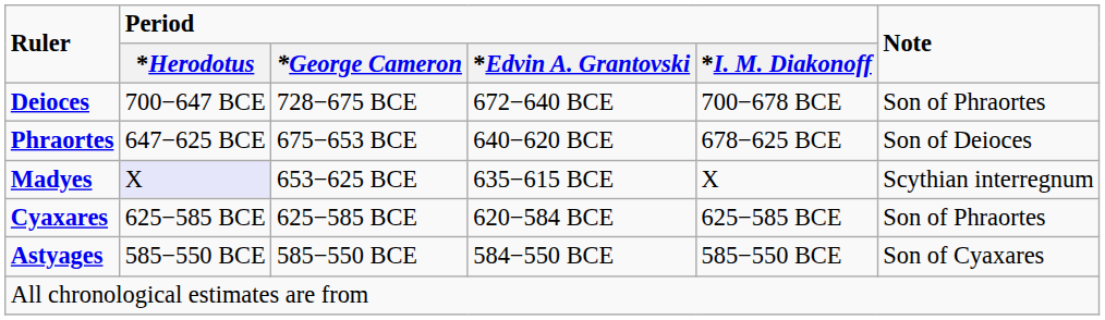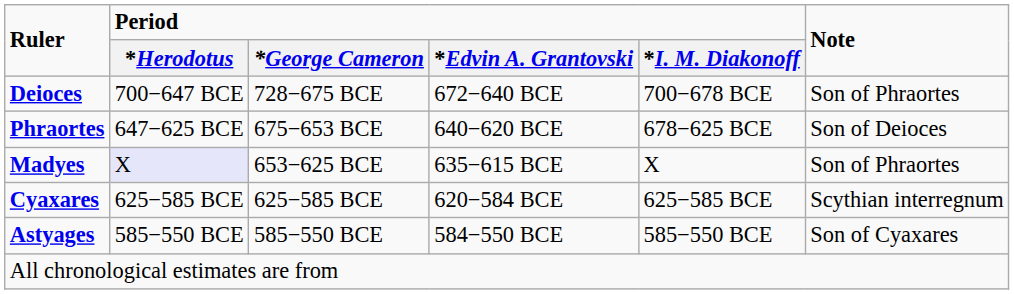Madyes | Note: Scythian interregnum -> Son of Phraortes
Cyaxares | Note: Son of Phraortes -> Scythian interregnum
